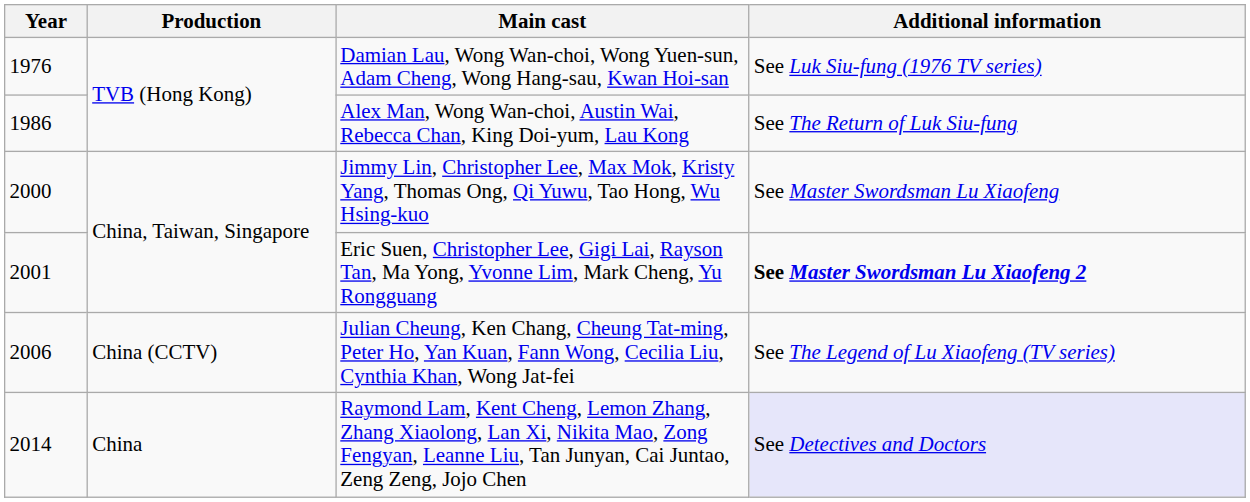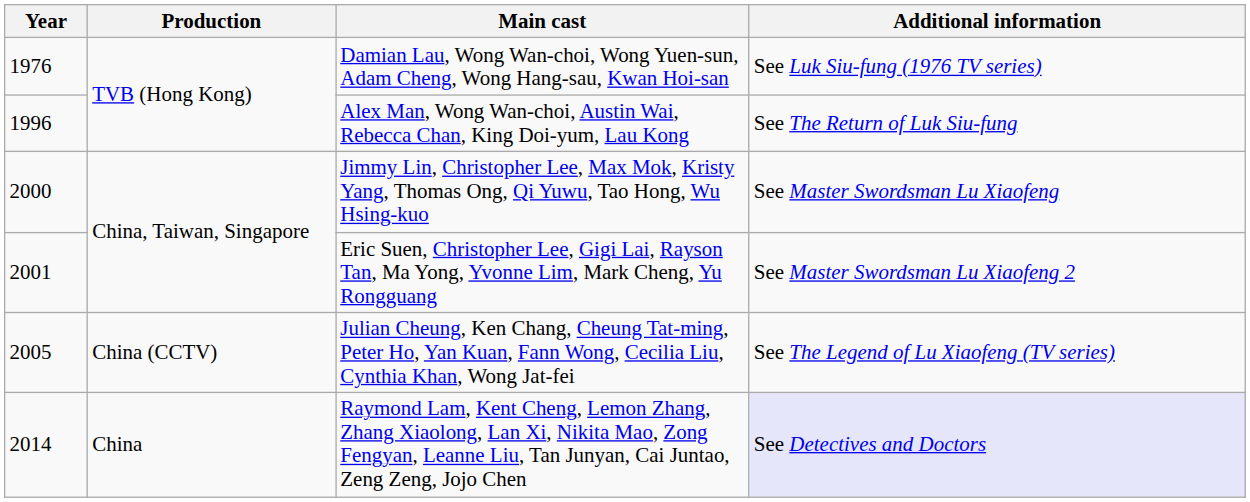row 3 | Year: 1986 -> 1996
row 5 | Additional information: bold -> normal
row 6 | Year: 2006 -> 2005
